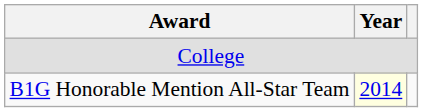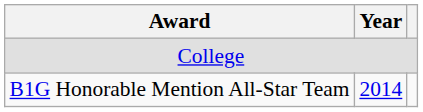B1G Honorable Mention All-Star Team | Year: lightyellow background -> no background
